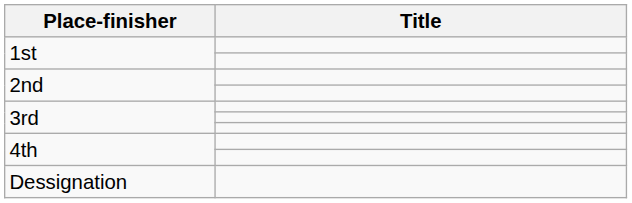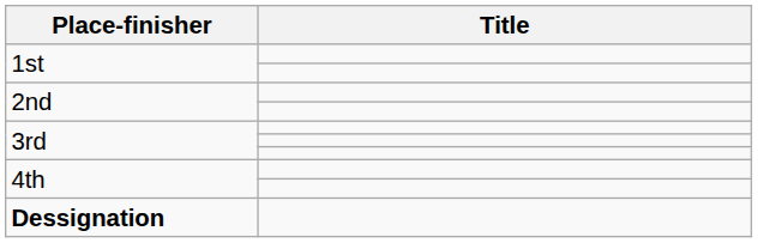row 11 | Place-finisher: normal -> bold
